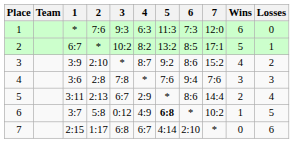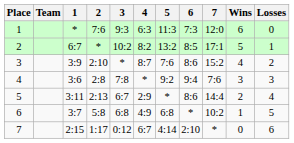row 4 | 5: 9:2 -> 7:6
row 5 | 5: 7:6 -> 9:2
row 7 | 3: 0:12 -> 6:8
row 7 | 5: bold -> normal
row 8 | 3: 6:8 -> 0:12
